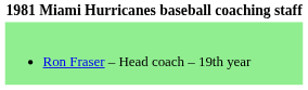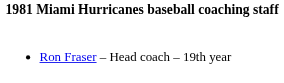Ron Fraser – Head coach – 19th year | column 1: lightgreen background -> no background
